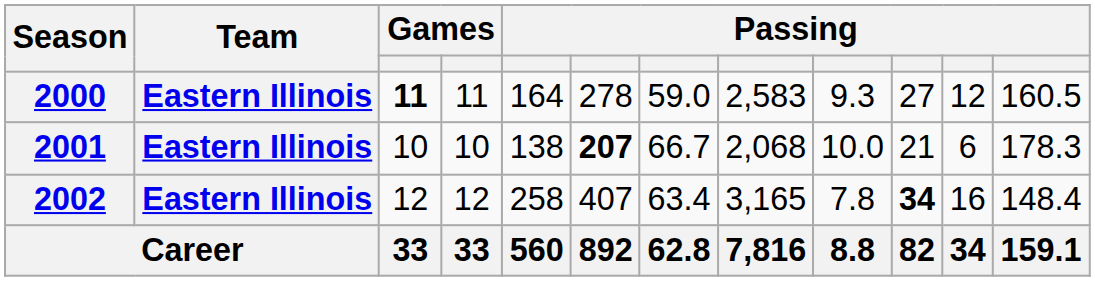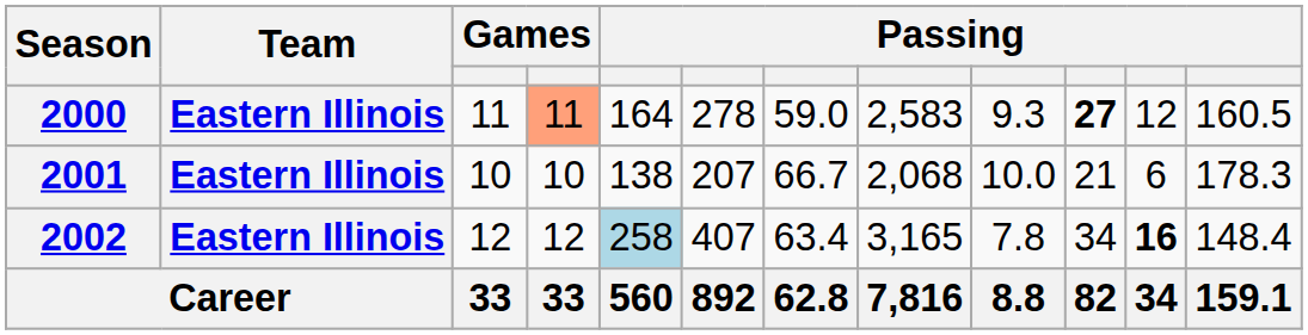2000 | column 3: bold -> normal
2000 | column 4: no background -> lightsalmon background
2000 | column 10: normal -> bold
2001 | column 6: bold -> normal
2002 | column 5: no background -> lightblue background
2002 | column 10: bold -> normal
2002 | column 11: normal -> bold
